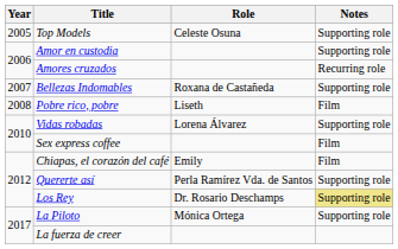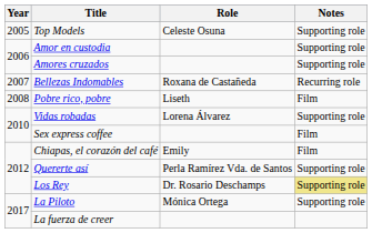Amores cruzados | Notes: Recurring role -> Supporting role
Bellezas Indomables | Notes: Supporting role -> Recurring role
